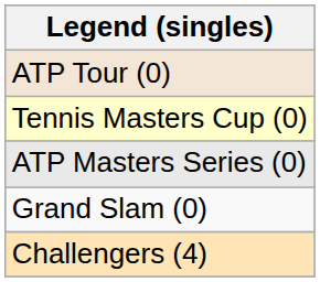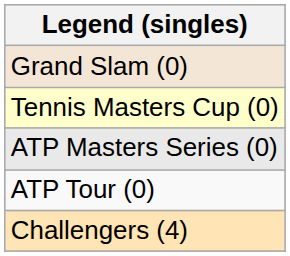row 2 | column 1: ATP Tour (0) -> Grand Slam (0)
row 5 | column 1: Grand Slam (0) -> ATP Tour (0)
